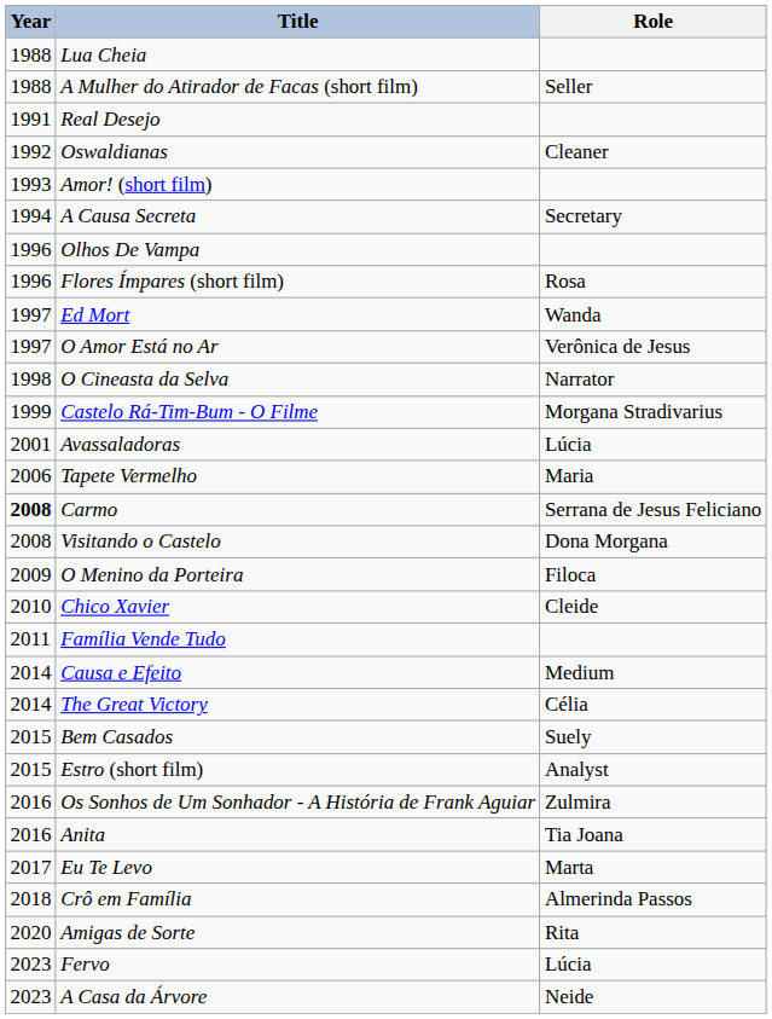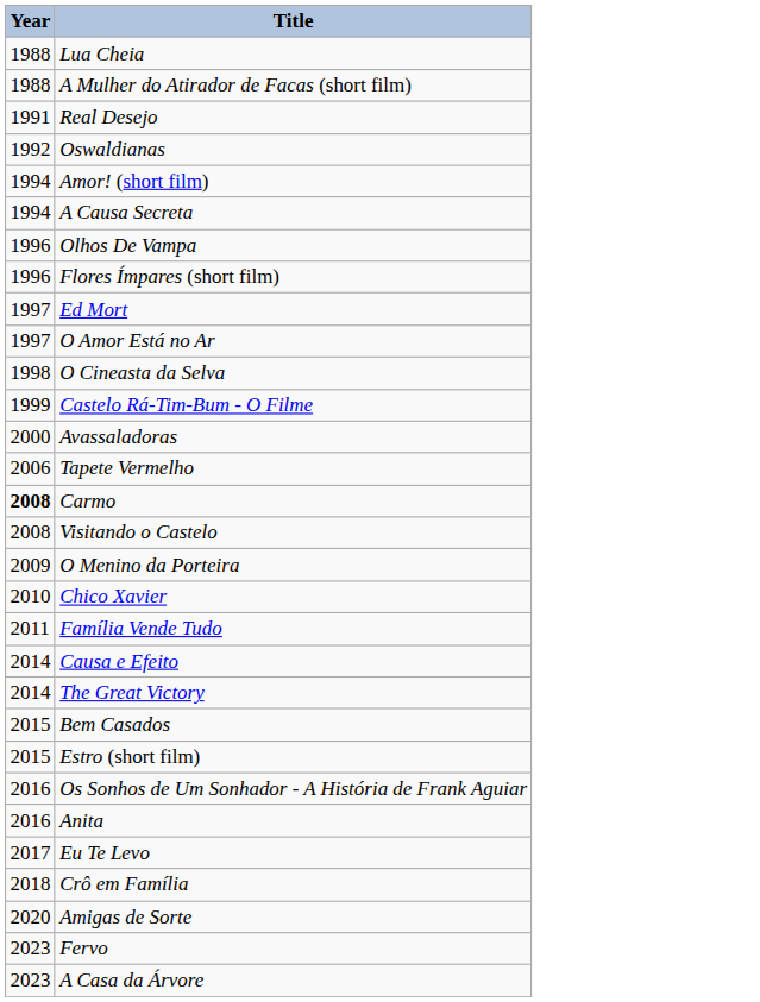- column: Role | Seller | Cleaner | Secretary | Rosa | Wanda | Verônica de Jesus | Narrator | Morgana Stradivarius | Lúcia | Maria | Serrana de Jesus Feliciano | Dona Morgana | Filoca | Cleide | Medium | Célia | Suely | Analyst | Zulmira | Tia Joana | Marta | Almerinda Passos | Rita | Lúcia | Neide
Amor! (short film) | Year: 1993 -> 1994
Avassaladoras | Year: 2001 -> 2000
